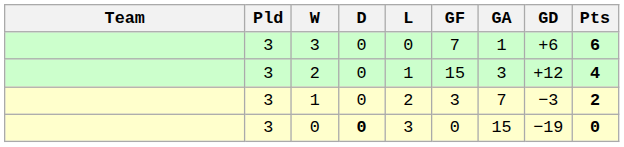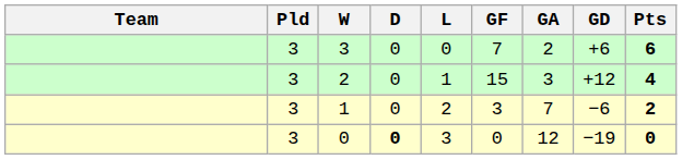row 2 | GA: 1 -> 2
row 4 | GD: −3 -> −6
row 5 | GA: 15 -> 12
